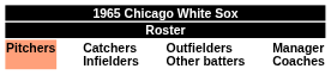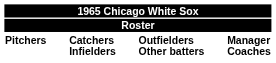Pitchers | column 1: lightsalmon background -> no background
